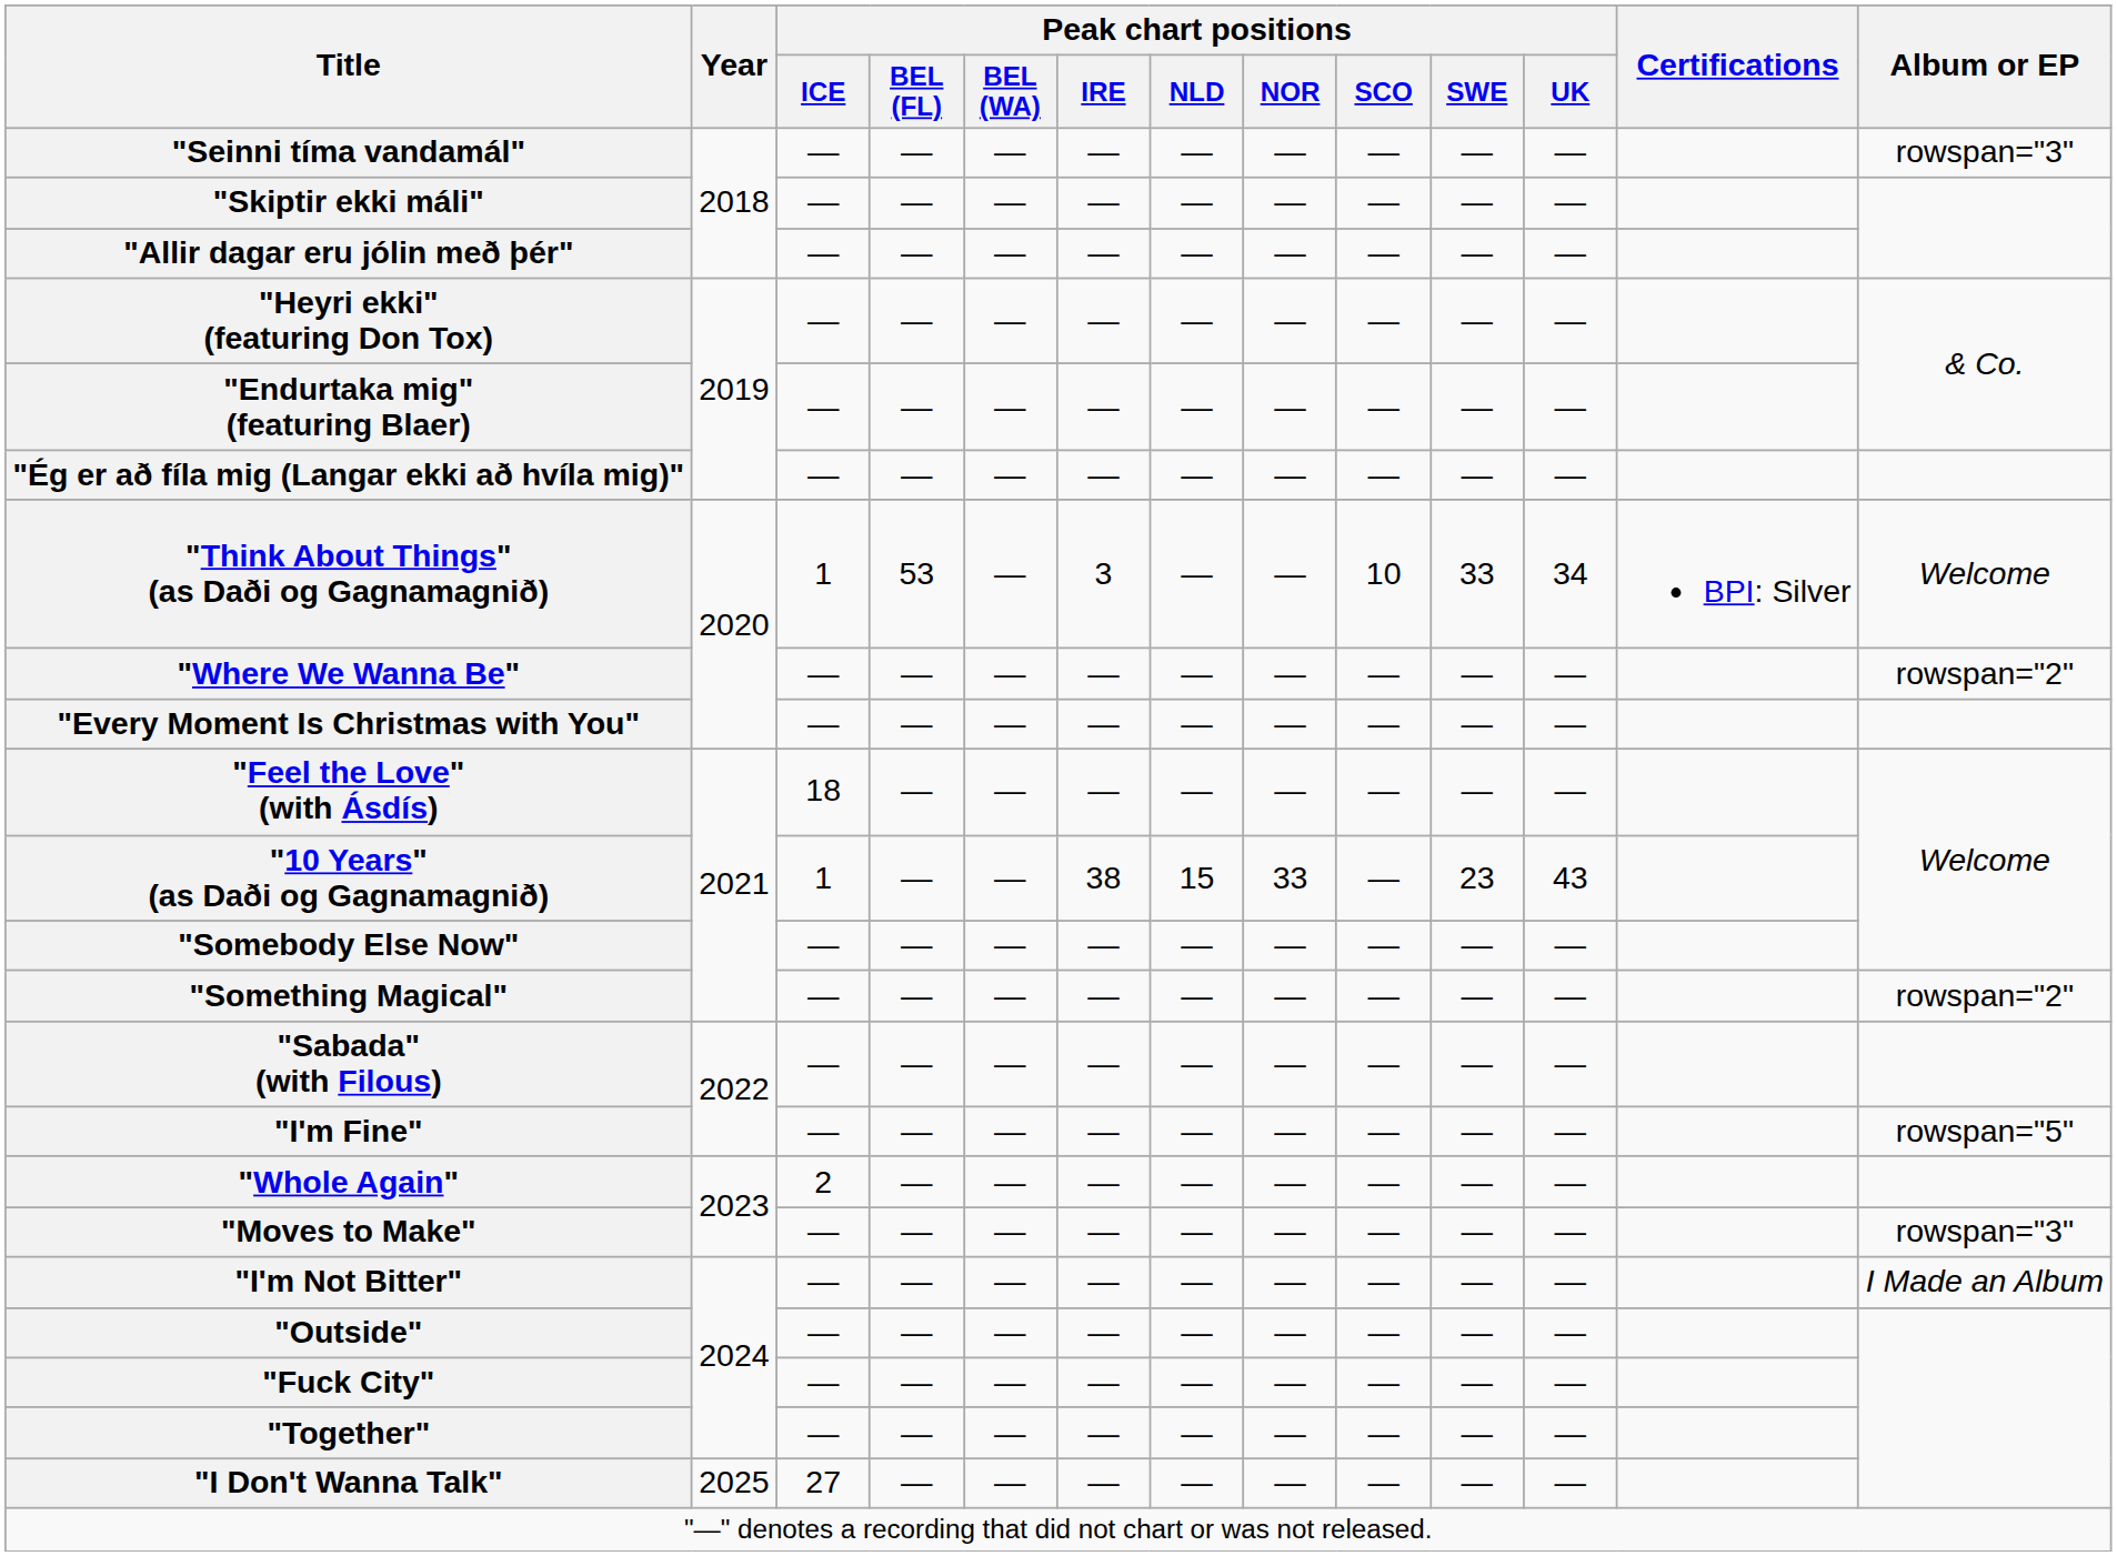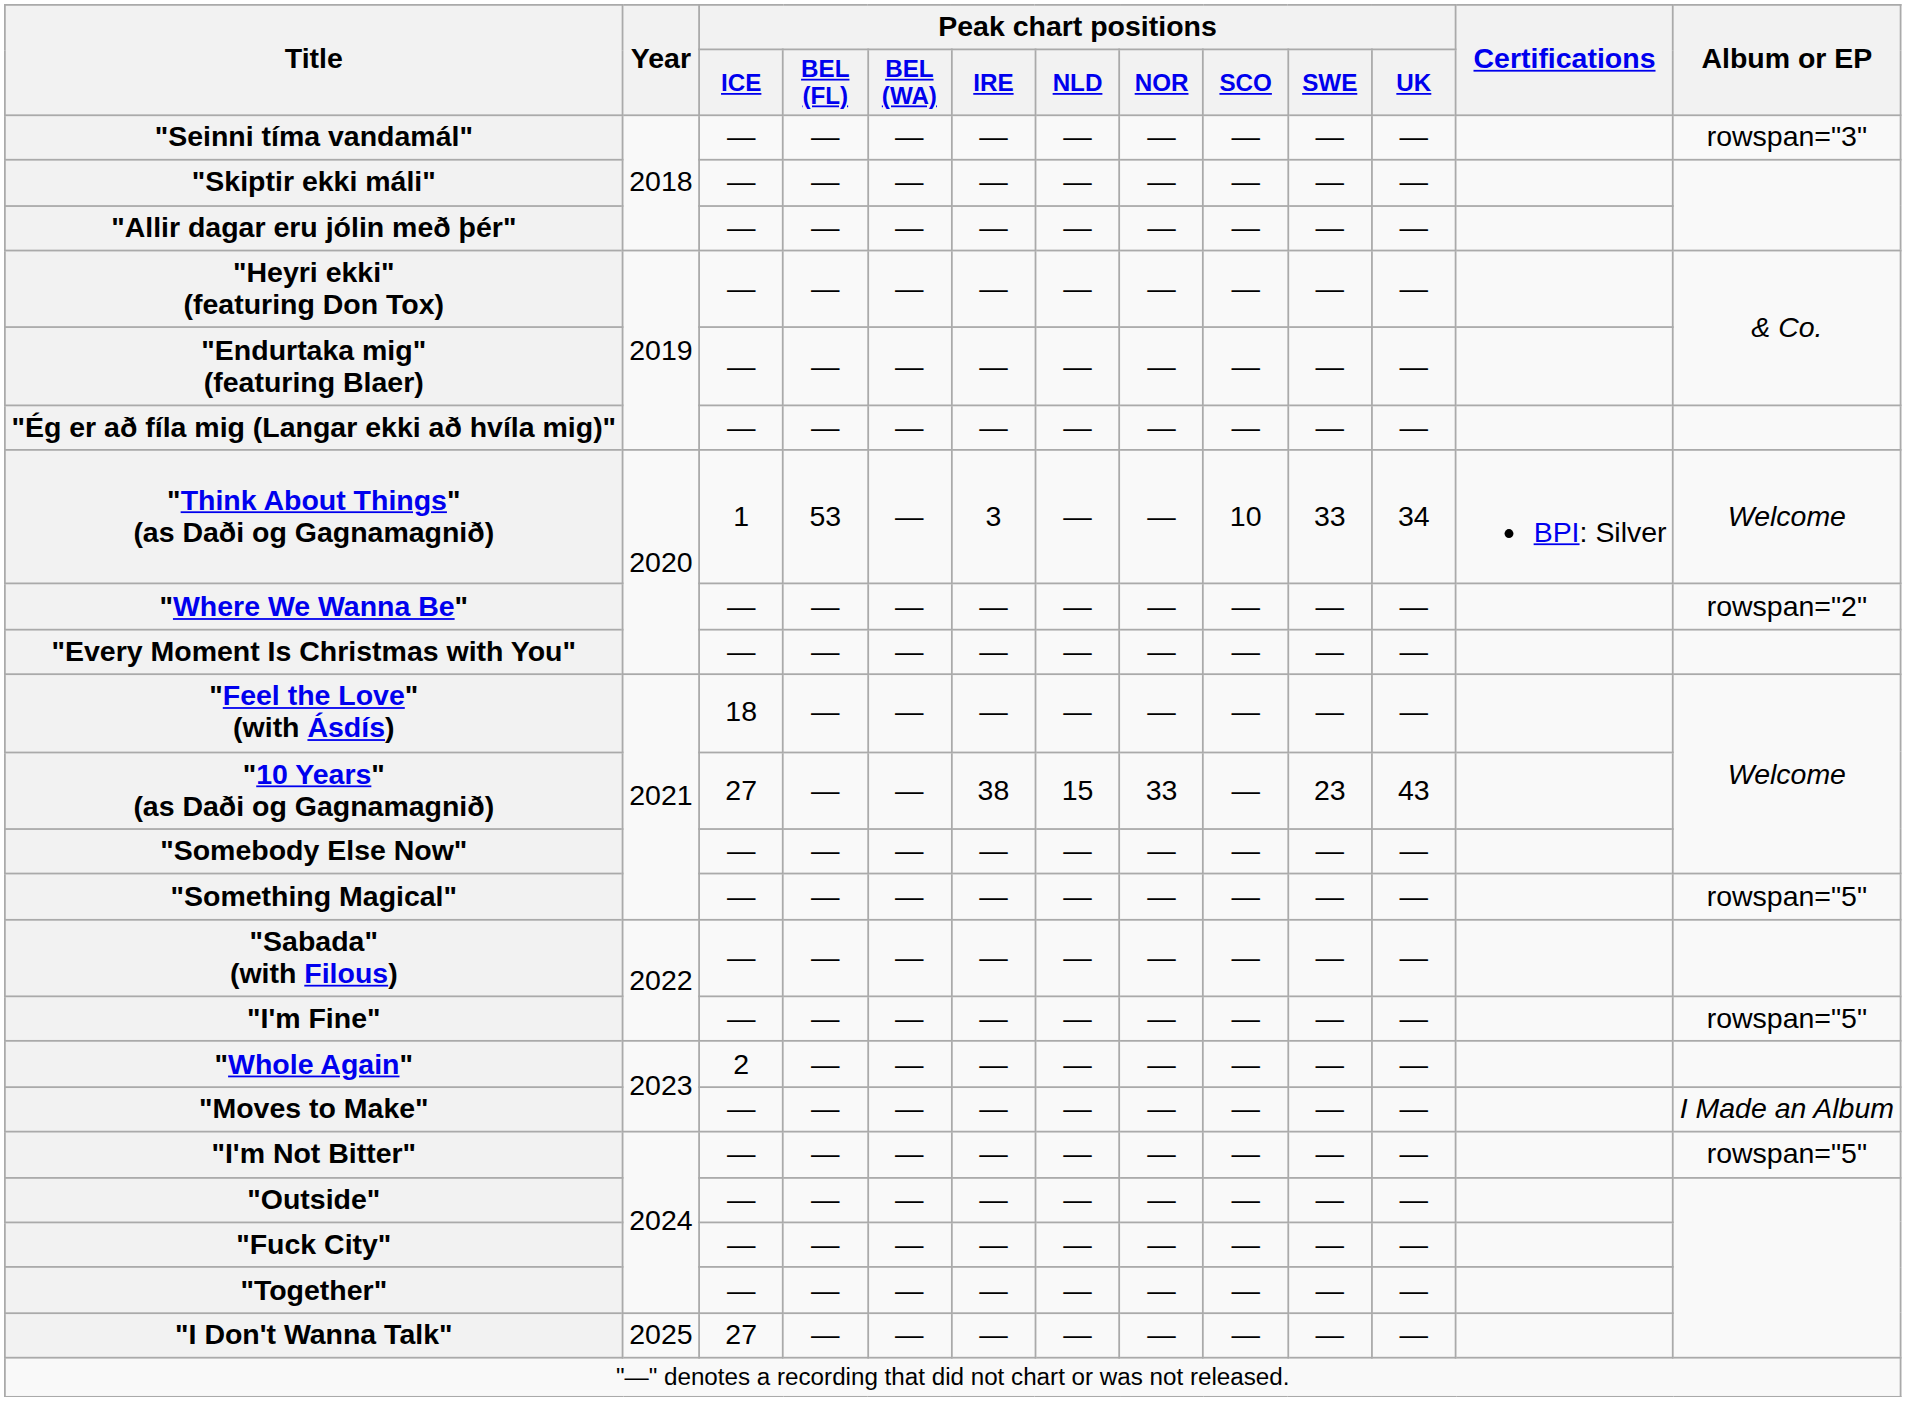"10 Years" (as Daði og Gagnamagnið) | Peak chart positions / ICE: 1 -> 27
"Something Magical" | Album or EP: rowspan="2" -> rowspan="5"
"Moves to Make" | Album or EP: rowspan="3" -> I Made an Album
"I'm Not Bitter" | Album or EP: I Made an Album -> rowspan="5"
